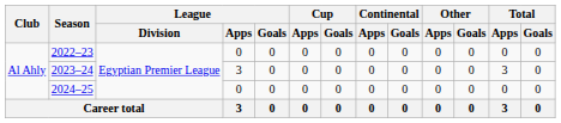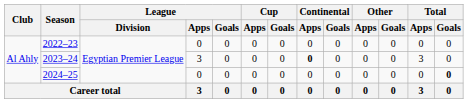2023–24 | Continental / Apps: normal -> bold
2024–25 | Total / Goals: normal -> bold
